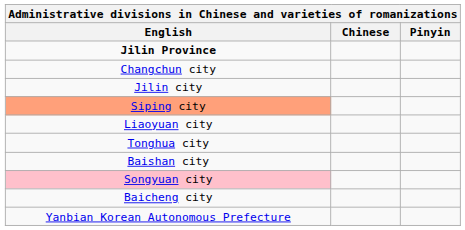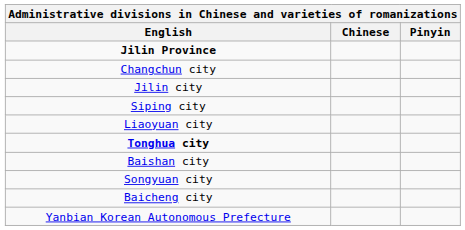Siping city | English: lightsalmon background -> no background
Tonghua city | English: normal -> bold
Songyuan city | English: pink background -> no background
